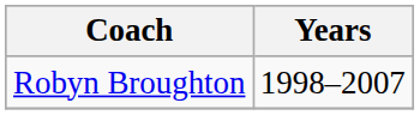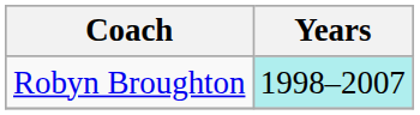Robyn Broughton | Years: no background -> paleturquoise background
